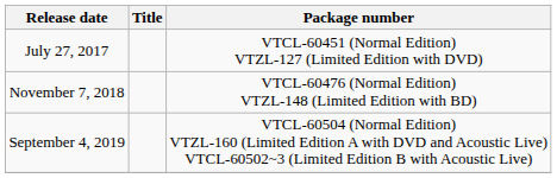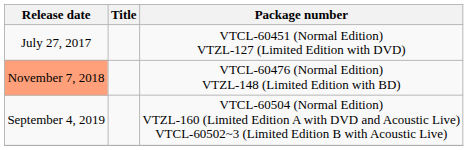November 7, 2018 | Release date: no background -> lightsalmon background
